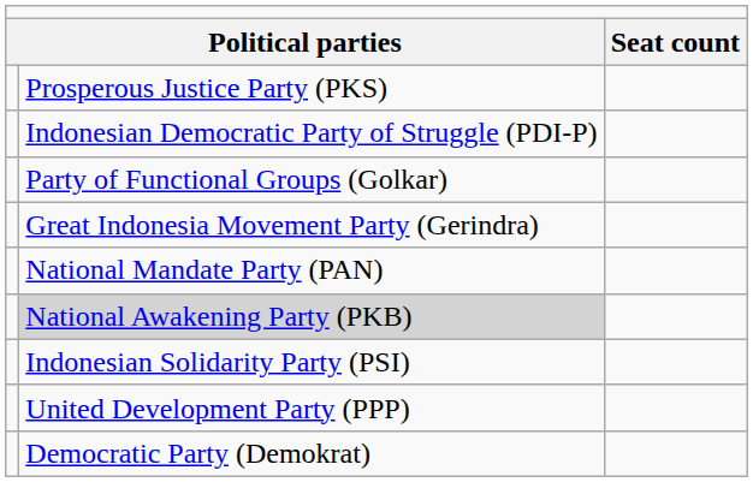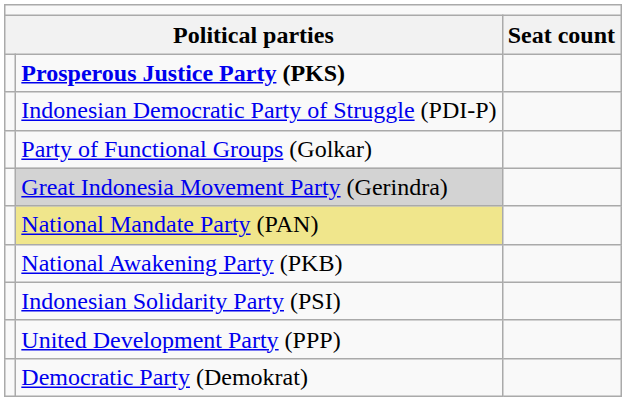Prosperous Justice Party (PKS) | column 2: normal -> bold
Great Indonesia Movement Party (Gerindra) | column 2: no background -> lightgrey background
National Mandate Party (PAN) | column 2: no background -> khaki background
National Awakening Party (PKB) | column 2: lightgrey background -> no background
